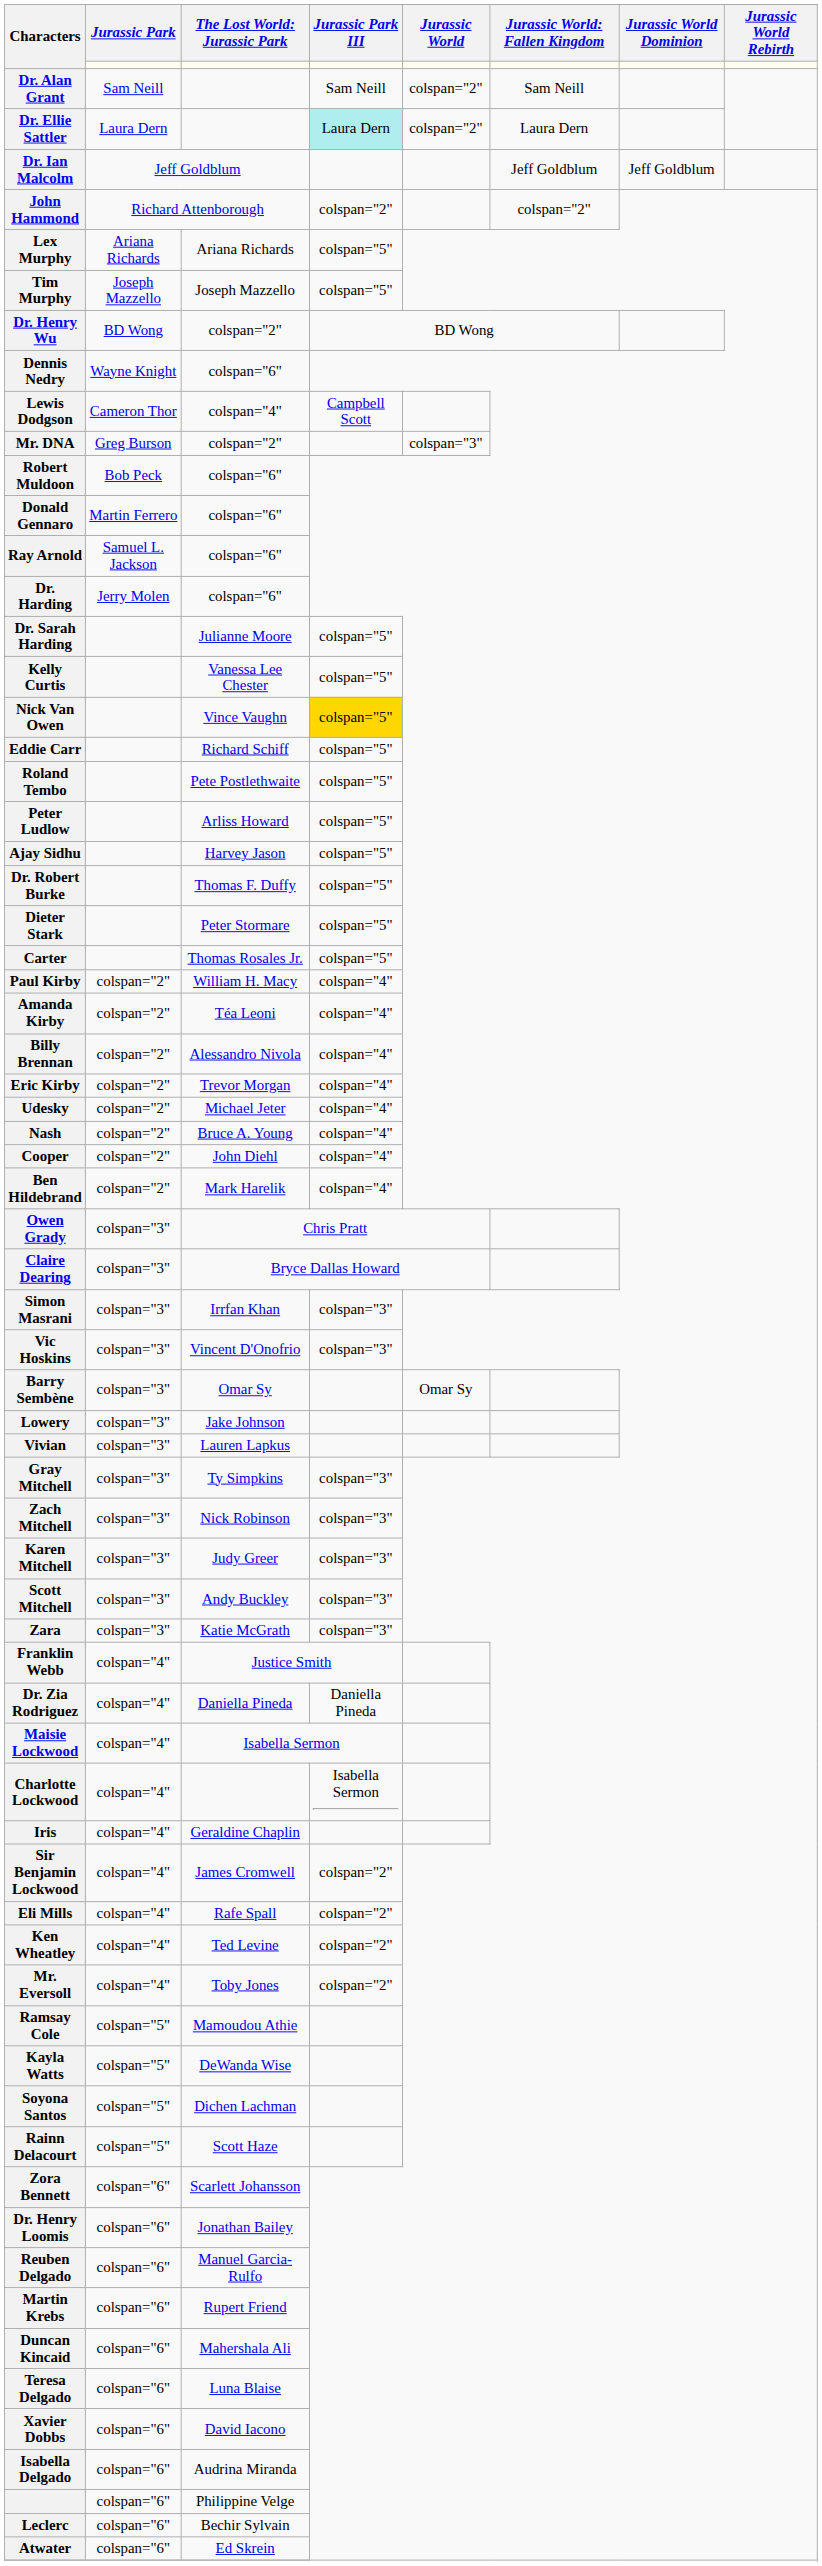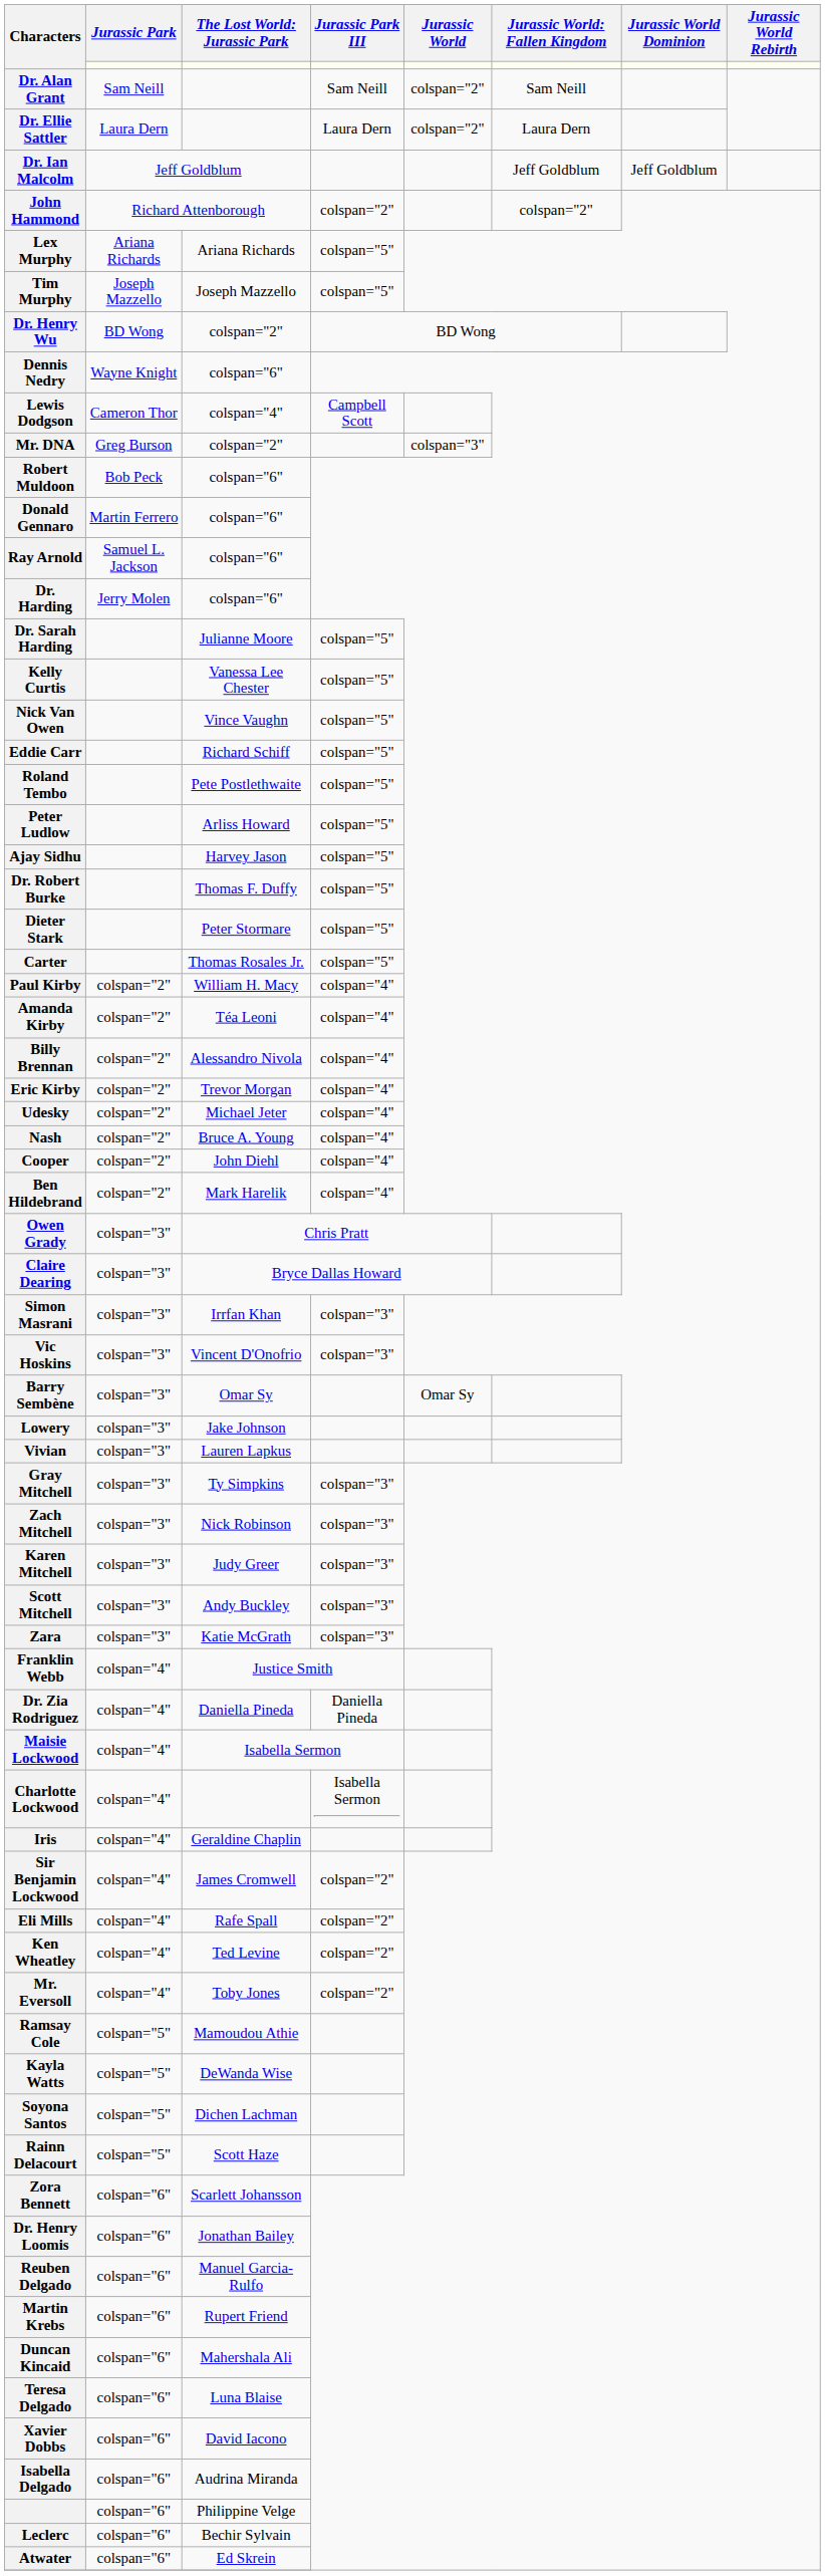Dr. Ellie Sattler | Jurassic Park III: paleturquoise background -> no background
Nick Van Owen | Jurassic Park III: gold background -> no background
